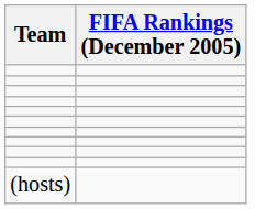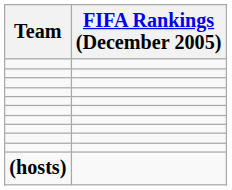row 12 | Team: normal -> bold
